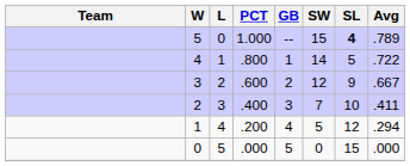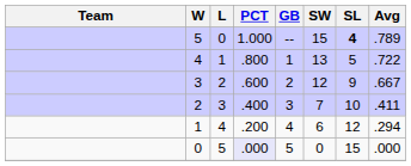row 3 | SW: 14 -> 13
row 6 | SW: 5 -> 6
row 7 | PCT: no background -> lavender background
